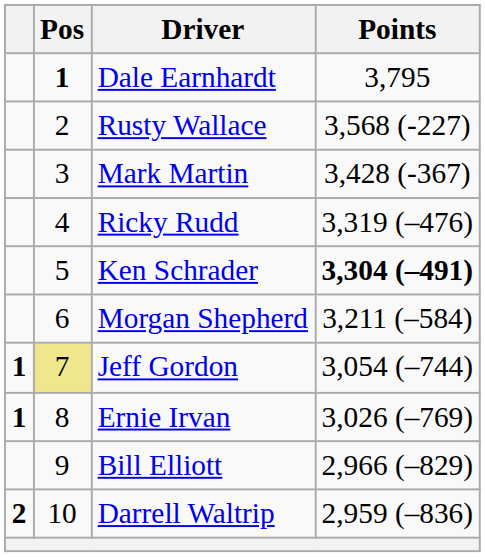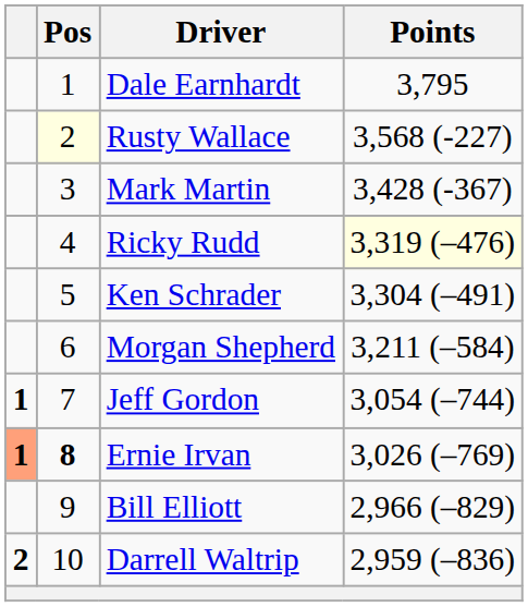Dale Earnhardt | Pos: bold -> normal
Rusty Wallace | Pos: no background -> lightyellow background
Ricky Rudd | Points: no background -> lightyellow background
Ken Schrader | Points: bold -> normal
Jeff Gordon | Pos: khaki background -> no background
Ernie Irvan | column 1: no background -> lightsalmon background
Ernie Irvan | Pos: normal -> bold
